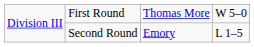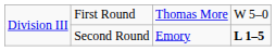Division III / Second Round | column 4: normal -> bold
